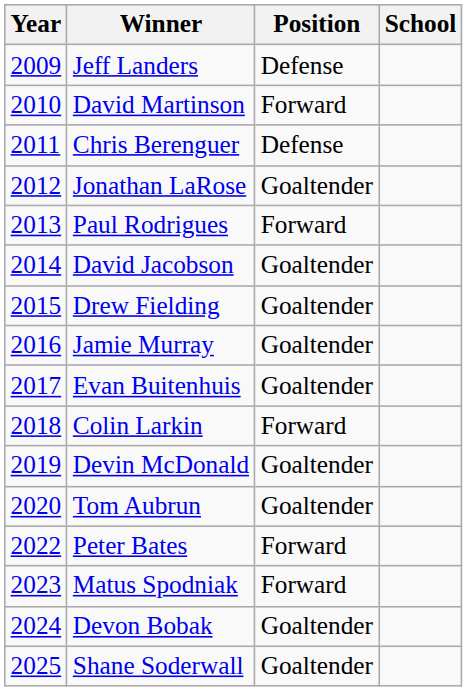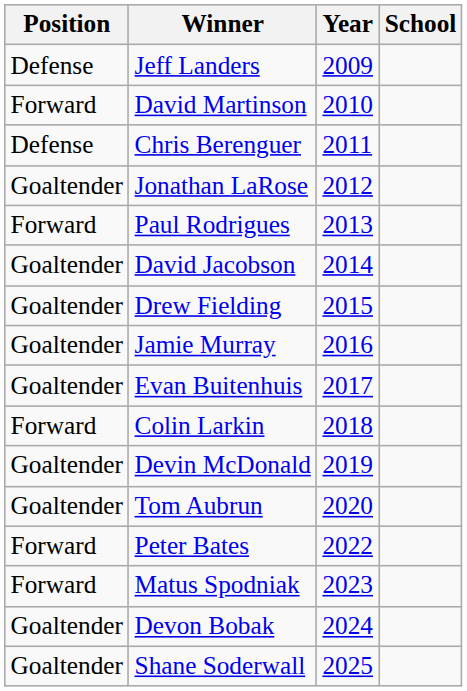columns swapped: Year <-> Position
